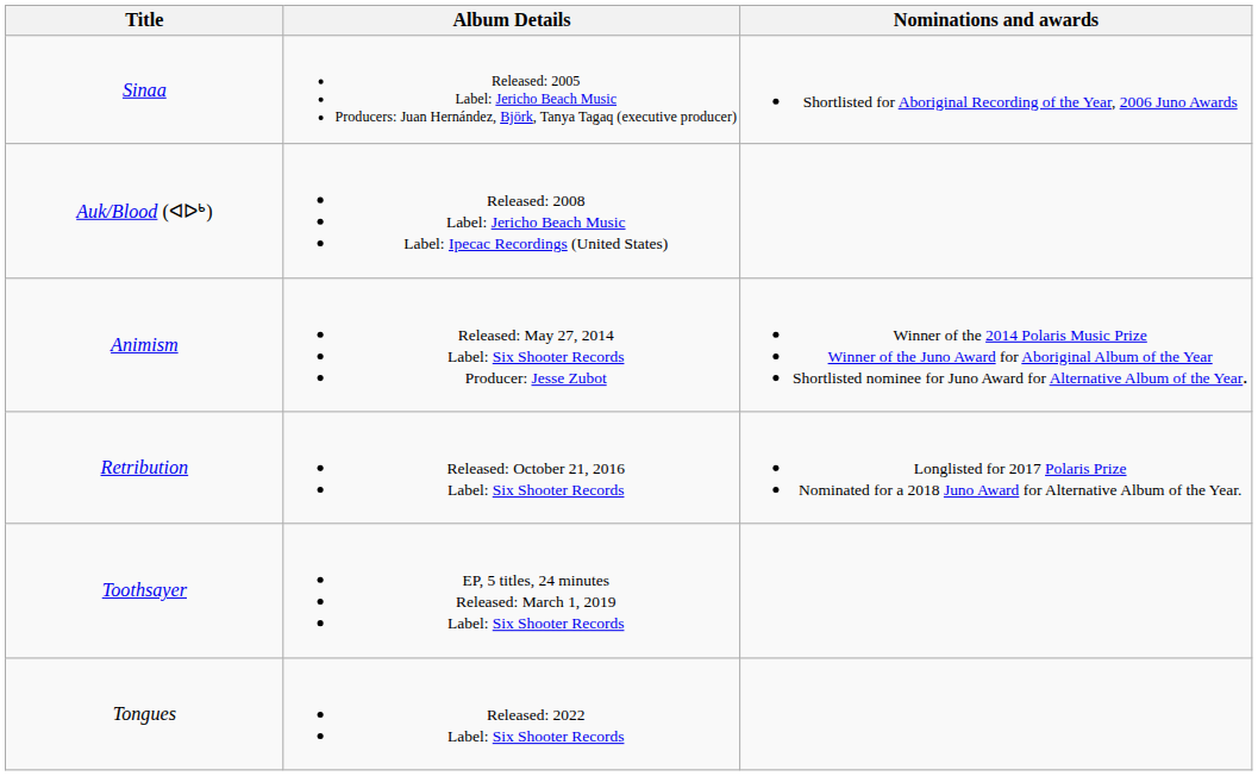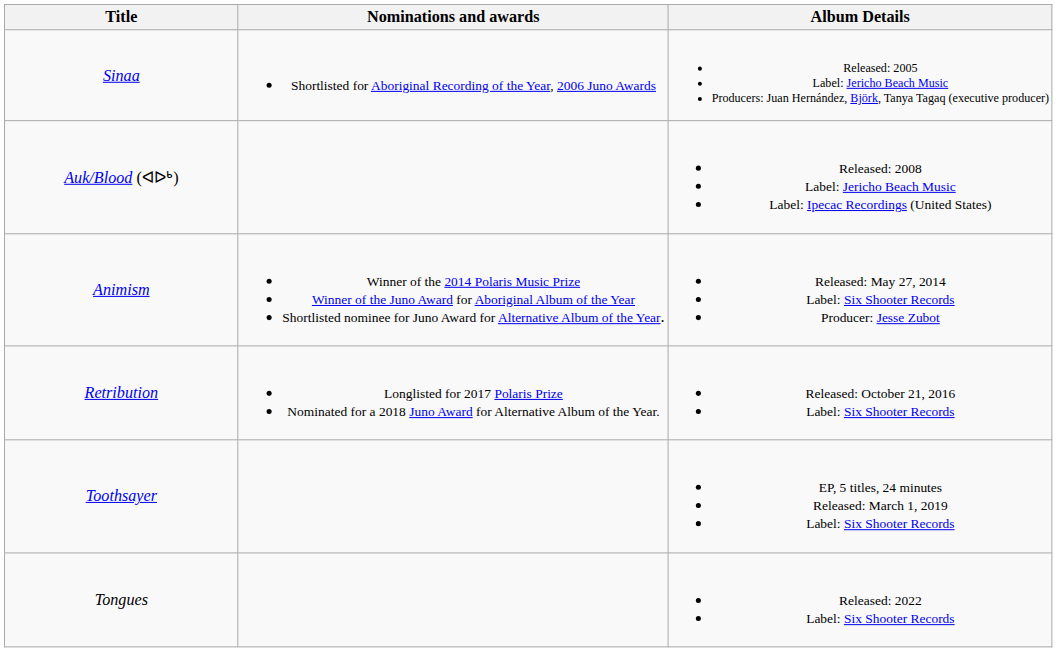columns swapped: Album Details <-> Nominations and awards
